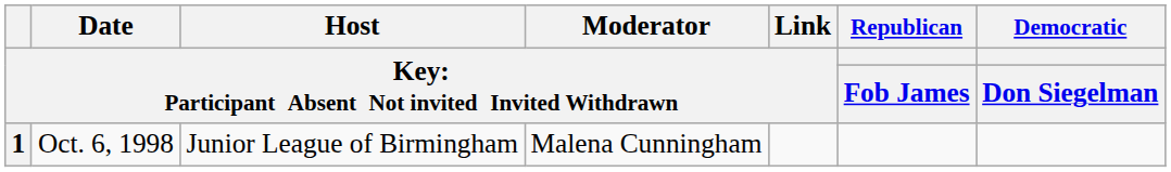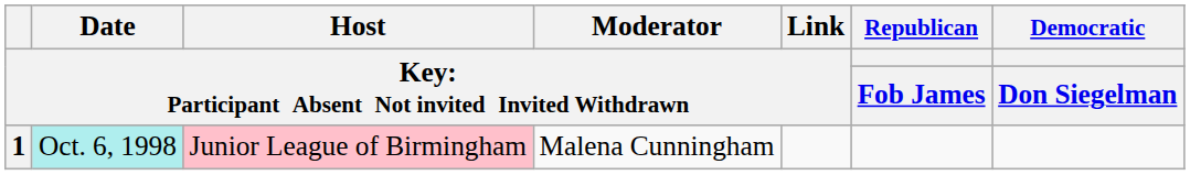1 | column 2: no background -> paleturquoise background
1 | column 3: no background -> pink background
